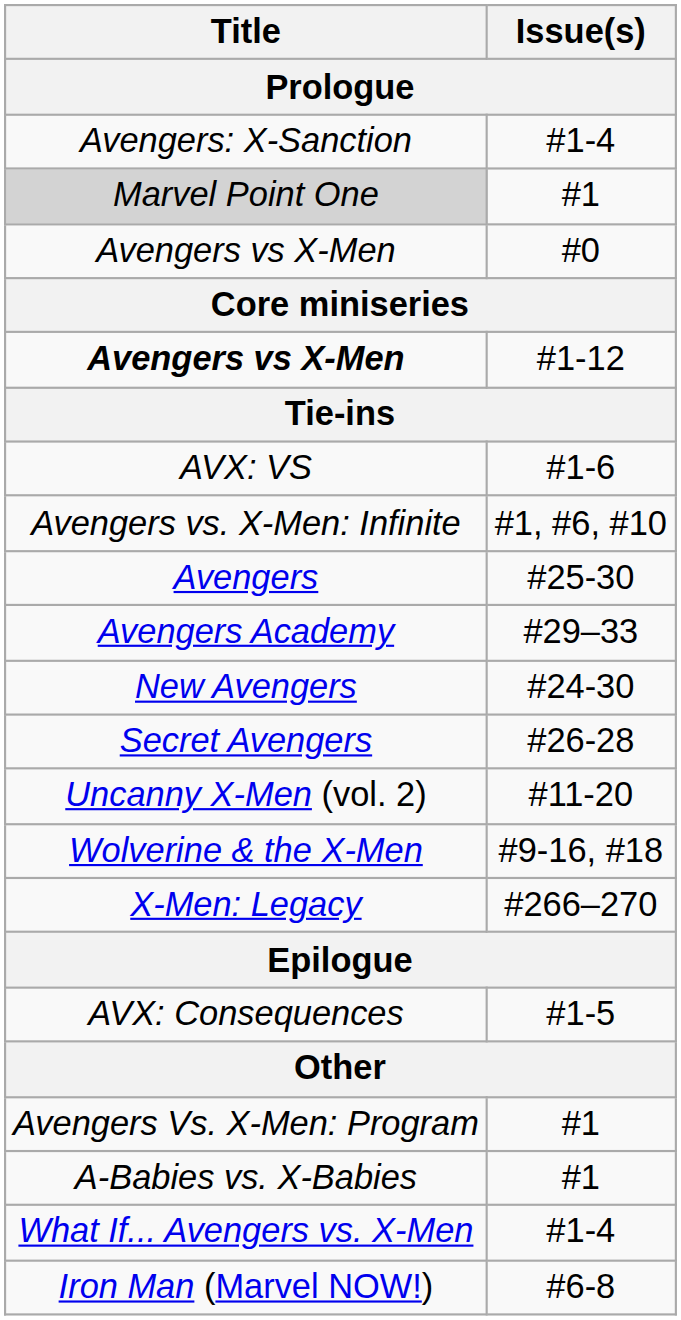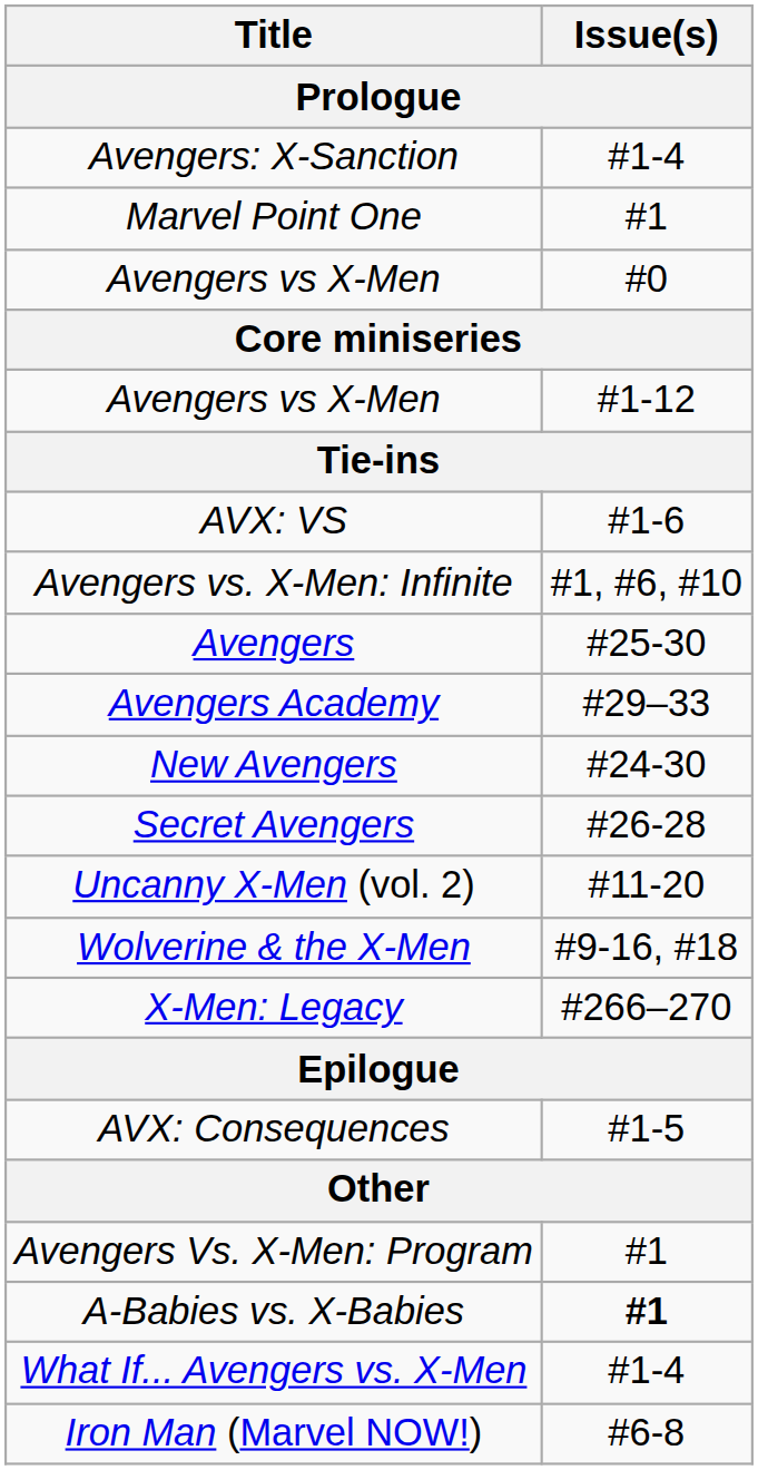Marvel Point One | Title / Prologue: lightgrey background -> no background
Avengers vs X-Men / #1-12 | Title / Prologue: bold -> normal
A-Babies vs. X-Babies | Issue(s) / Prologue: normal -> bold
